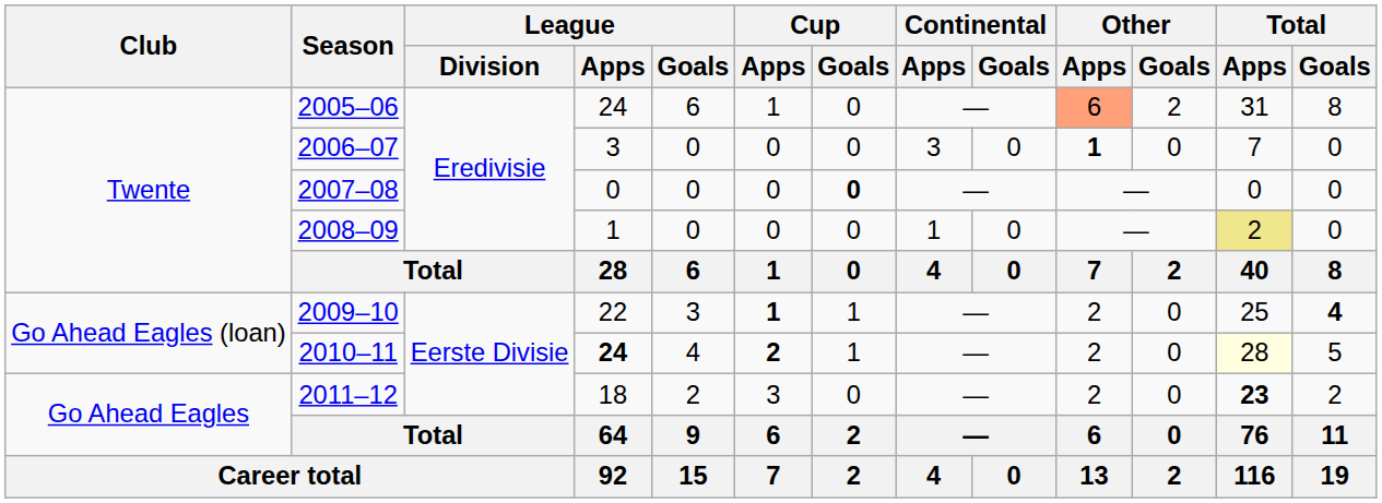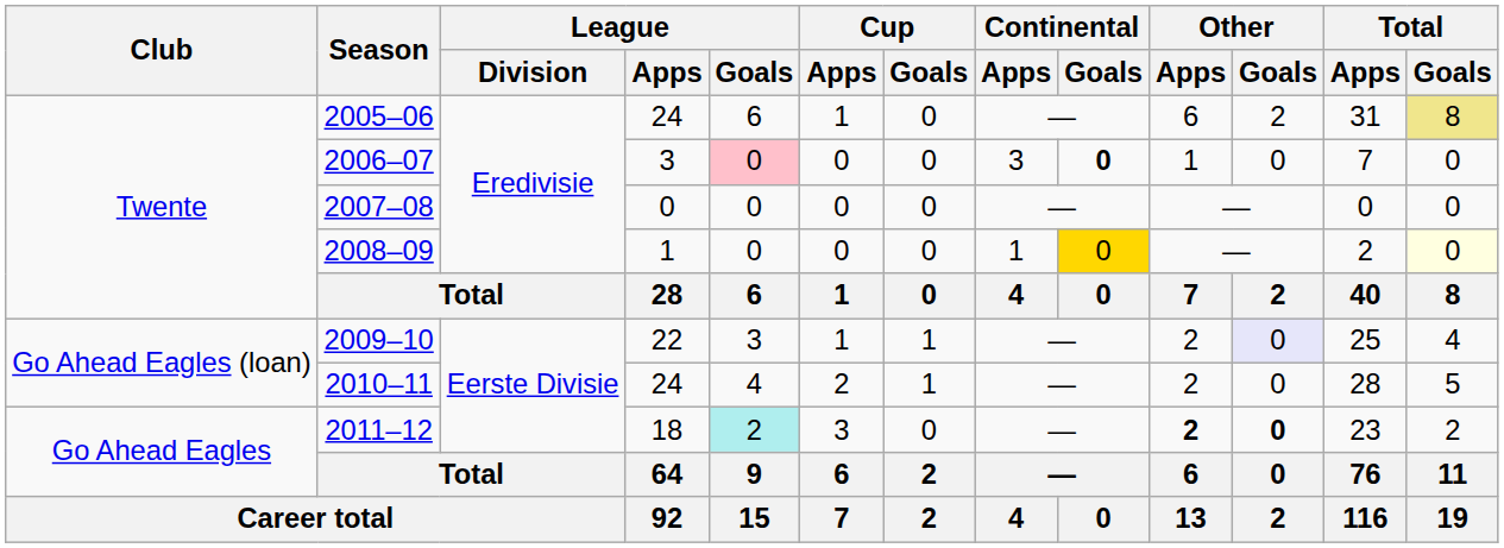2005–06 | Other / Apps: lightsalmon background -> no background
2005–06 | Total / Goals: no background -> khaki background
2006–07 | League / Goals: no background -> pink background
2006–07 | Continental / Goals: normal -> bold
2006–07 | Other / Apps: bold -> normal
2007–08 | Cup / Goals: bold -> normal
2008–09 | Continental / Goals: no background -> gold background
2008–09 | Total / Apps: khaki background -> no background
2008–09 | Total / Goals: no background -> lightyellow background
2009–10 | Cup / Apps: bold -> normal
2009–10 | Other / Goals: no background -> lavender background
2009–10 | Total / Goals: bold -> normal
2010–11 | League / Apps: bold -> normal
2010–11 | Cup / Apps: bold -> normal
2010–11 | Total / Apps: lightyellow background -> no background
2011–12 | League / Goals: no background -> paleturquoise background
2011–12 | Other / Apps: normal -> bold
2011–12 | Other / Goals: normal -> bold
2011–12 | Total / Apps: bold -> normal
